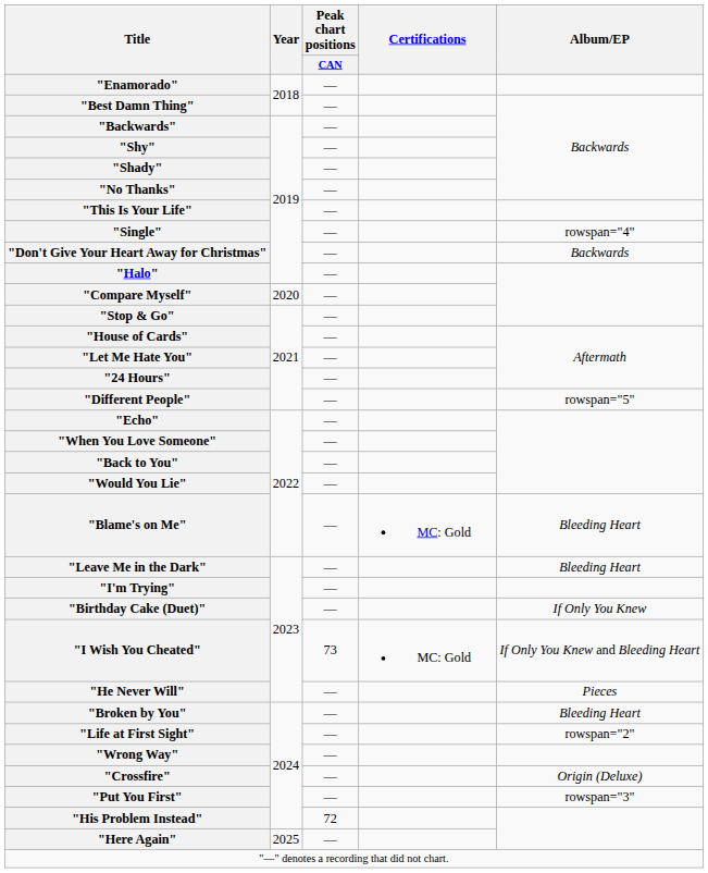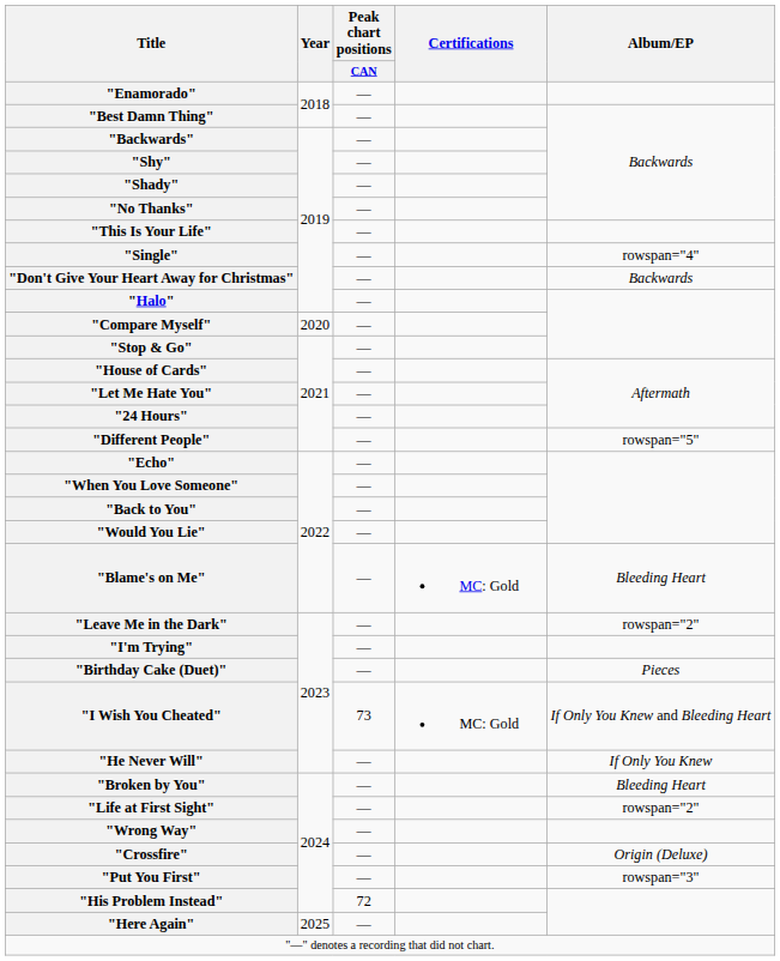"Leave Me in the Dark" | Album/EP: Bleeding Heart -> rowspan="2"
"Birthday Cake (Duet)" | Album/EP: If Only You Knew -> Pieces
"He Never Will" | Album/EP: Pieces -> If Only You Knew
